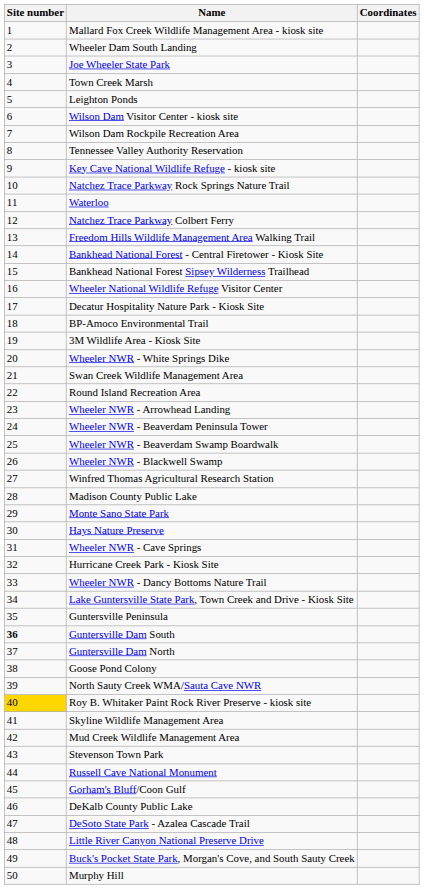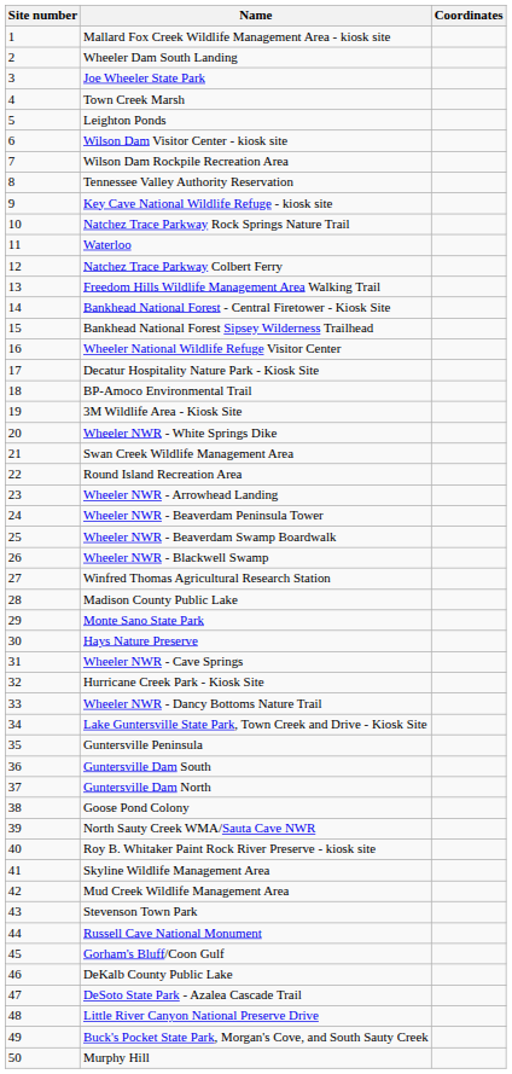Guntersville Dam South | Site number: bold -> normal
Roy B. Whitaker Paint Rock River Preserve - kiosk site | Site number: gold background -> no background
